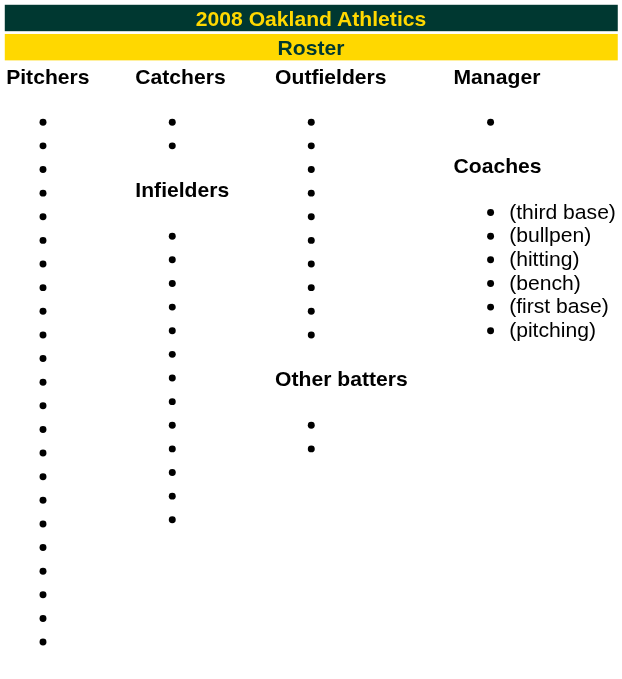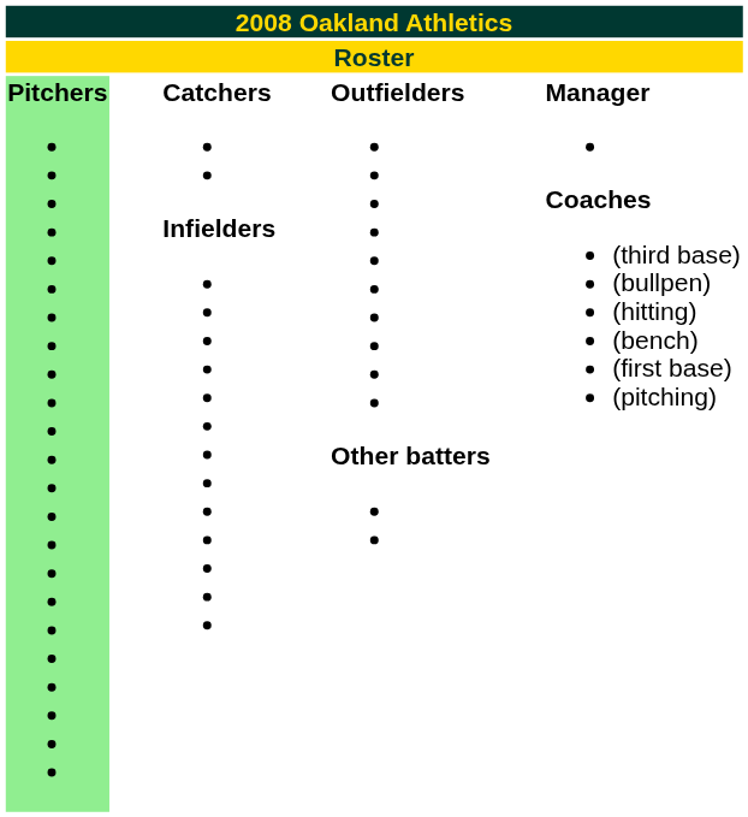Pitchers | column 1: no background -> lightgreen background
